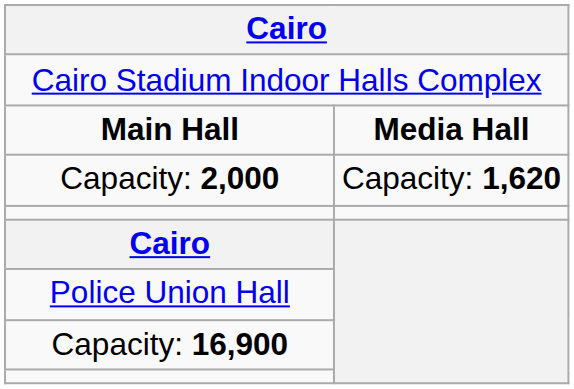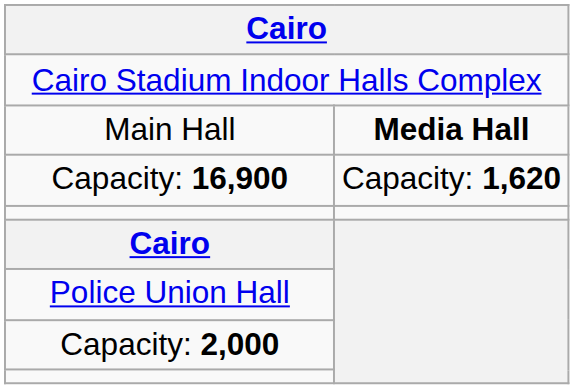row 3 | column 1: bold -> normal
row 4 | column 1: Capacity: 2,000 -> Capacity: 16,900
row 8 | column 1: Capacity: 16,900 -> Capacity: 2,000
